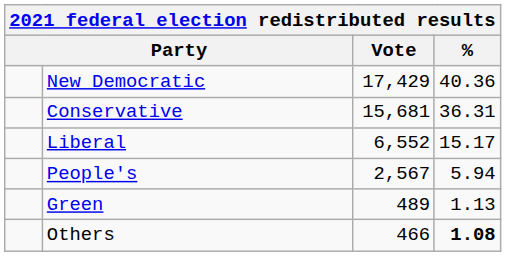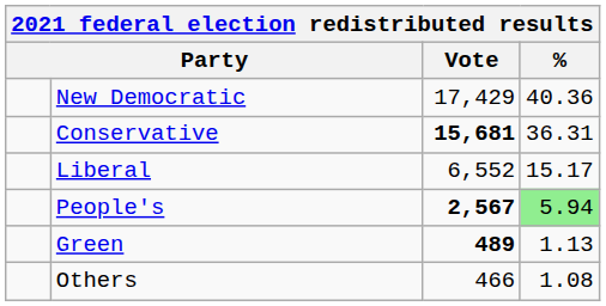Conservative | Vote: normal -> bold
People's | Vote: normal -> bold
People's | %: no background -> lightgreen background
Green | Vote: normal -> bold
Others | %: bold -> normal
